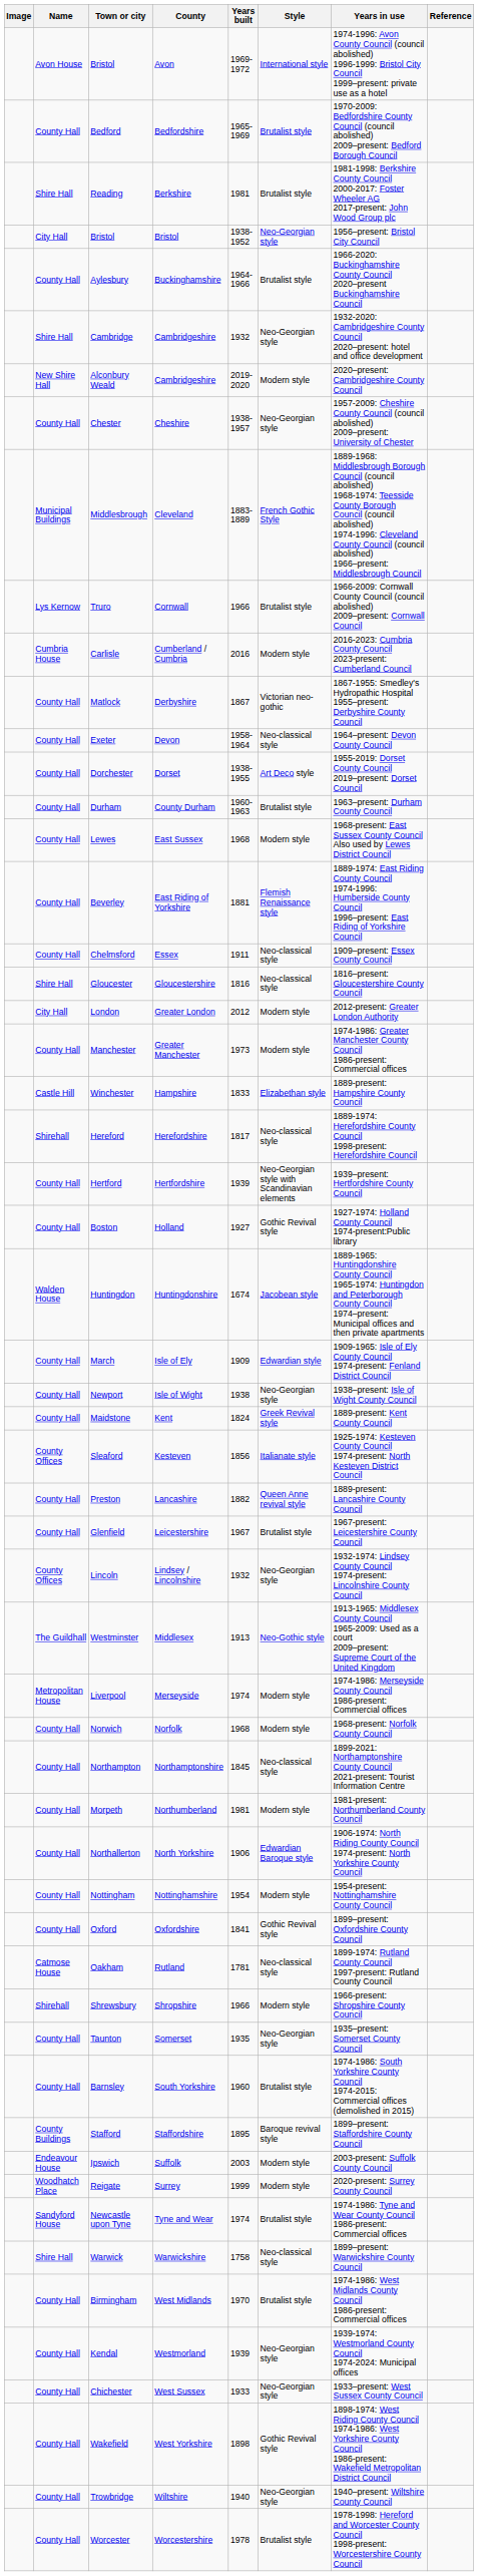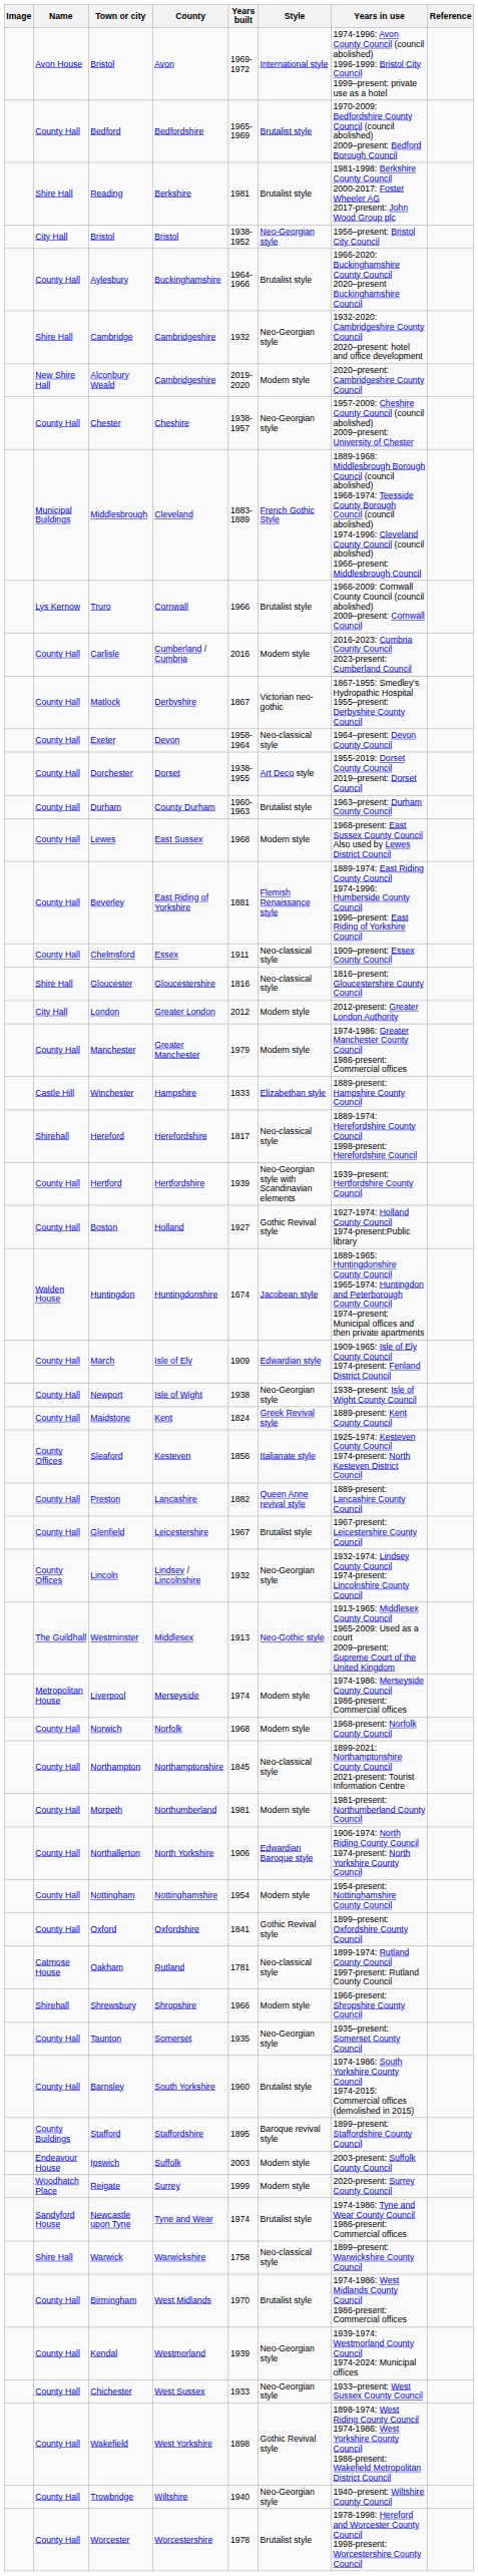Carlisle | Name: Cumbria House -> County Hall
Manchester | Years built: 1973 -> 1979
